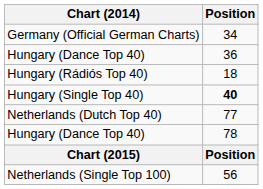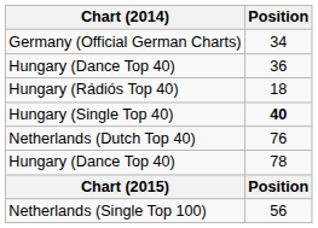row 6 | Position: 77 -> 76
